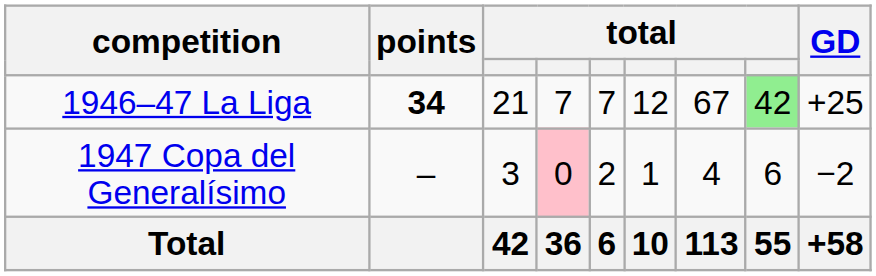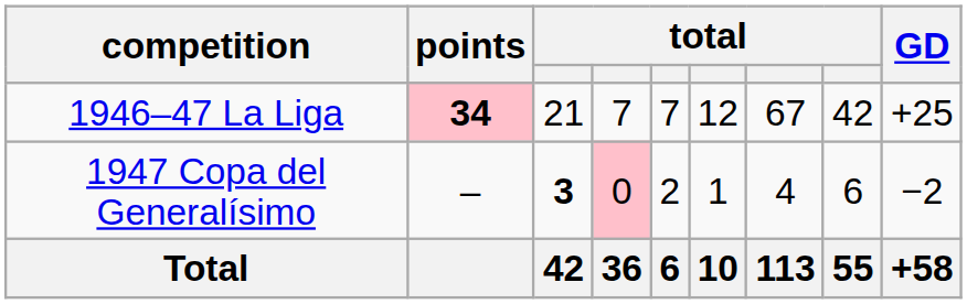1946–47 La Liga | points: no background -> pink background
1946–47 La Liga | column 8: lightgreen background -> no background
1947 Copa del Generalísimo | column 3: normal -> bold
